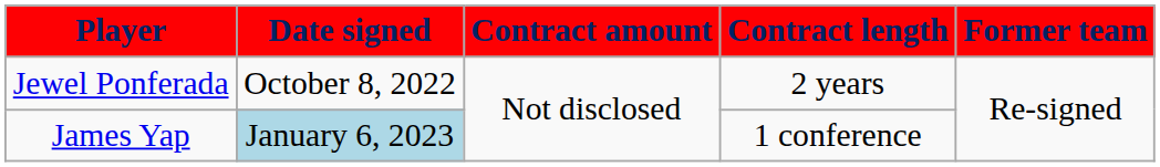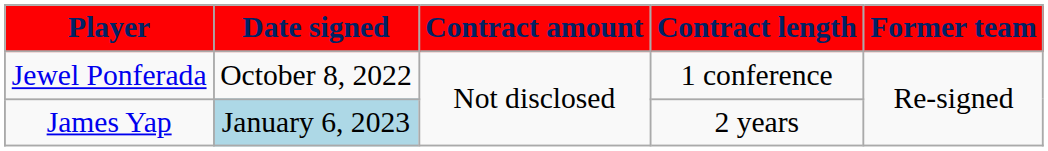Jewel Ponferada | Contract length: 2 years -> 1 conference
James Yap | Contract length: 1 conference -> 2 years
